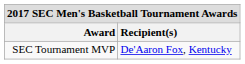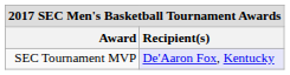SEC Tournament MVP | Recipient(s): no background -> lavender background
